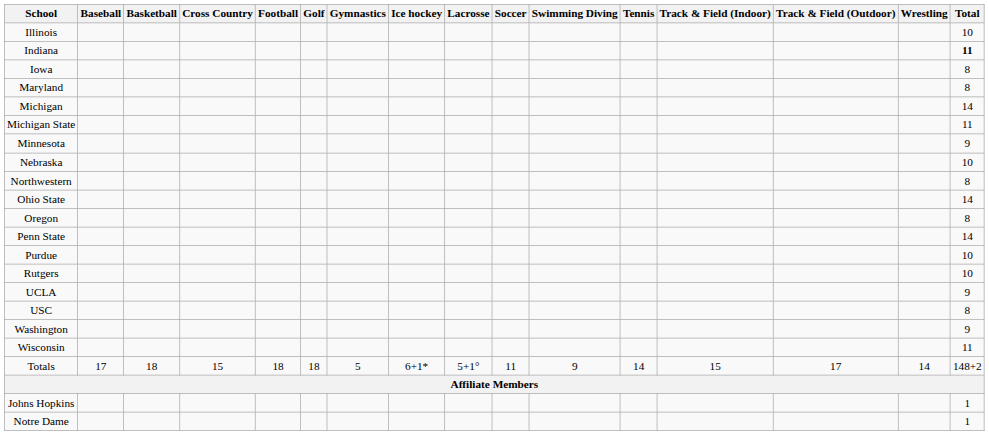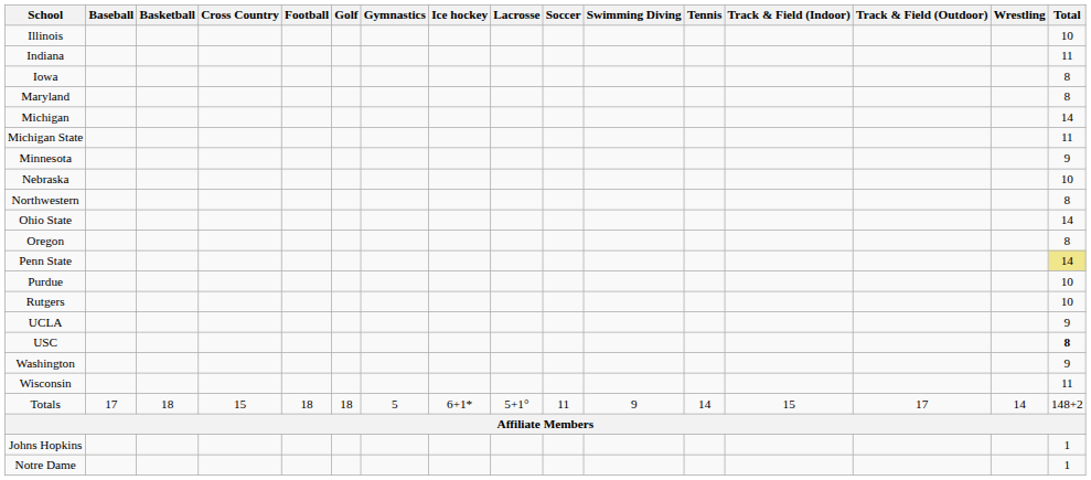Indiana | Total: bold -> normal
Penn State | Total: no background -> khaki background
USC | Total: normal -> bold
